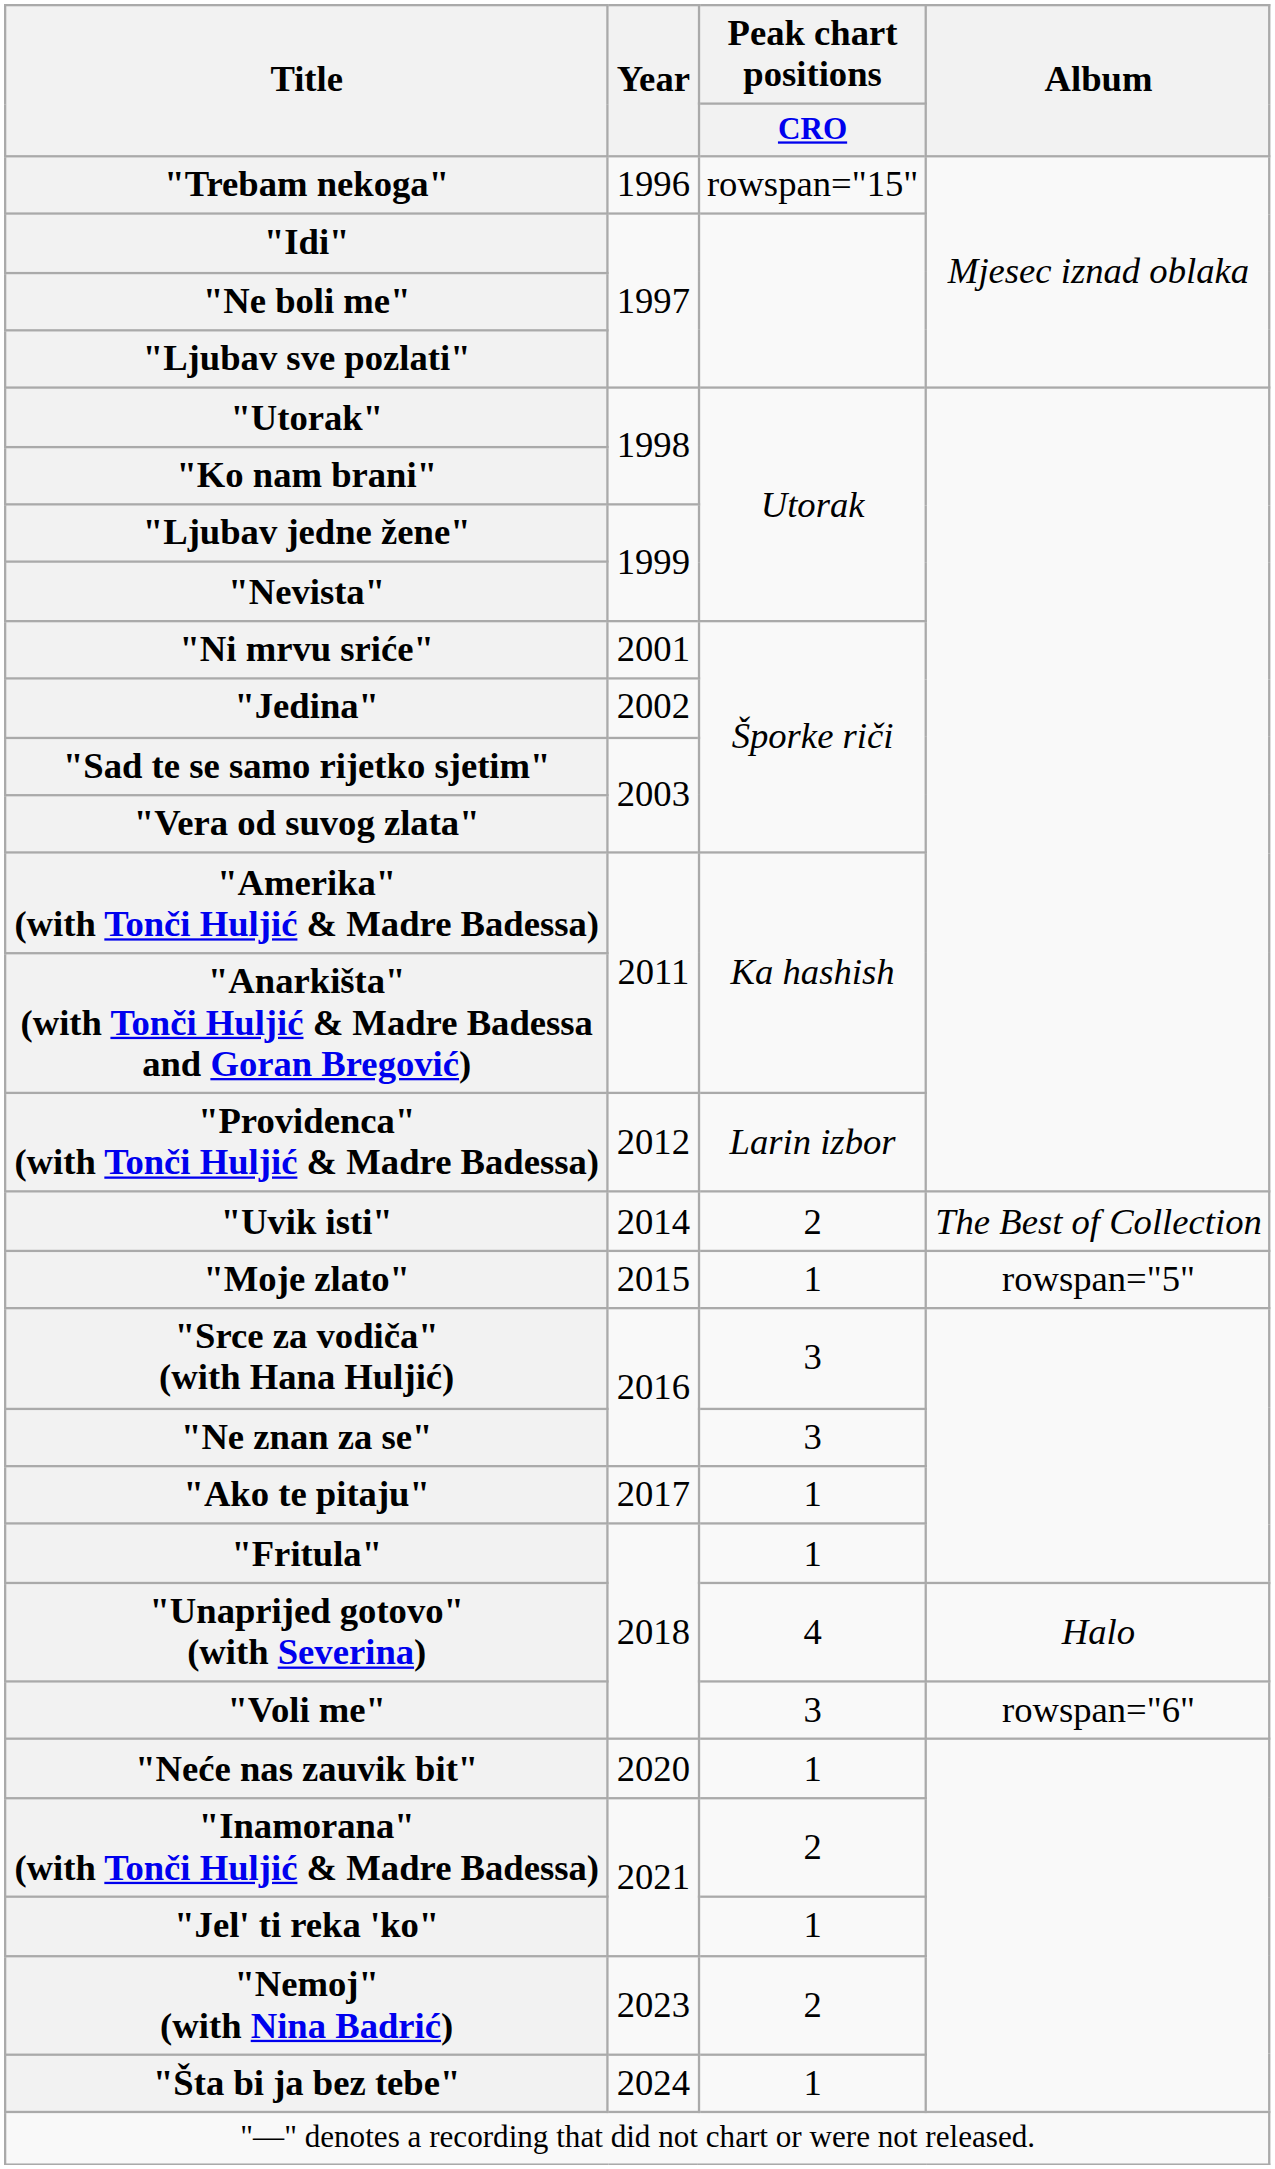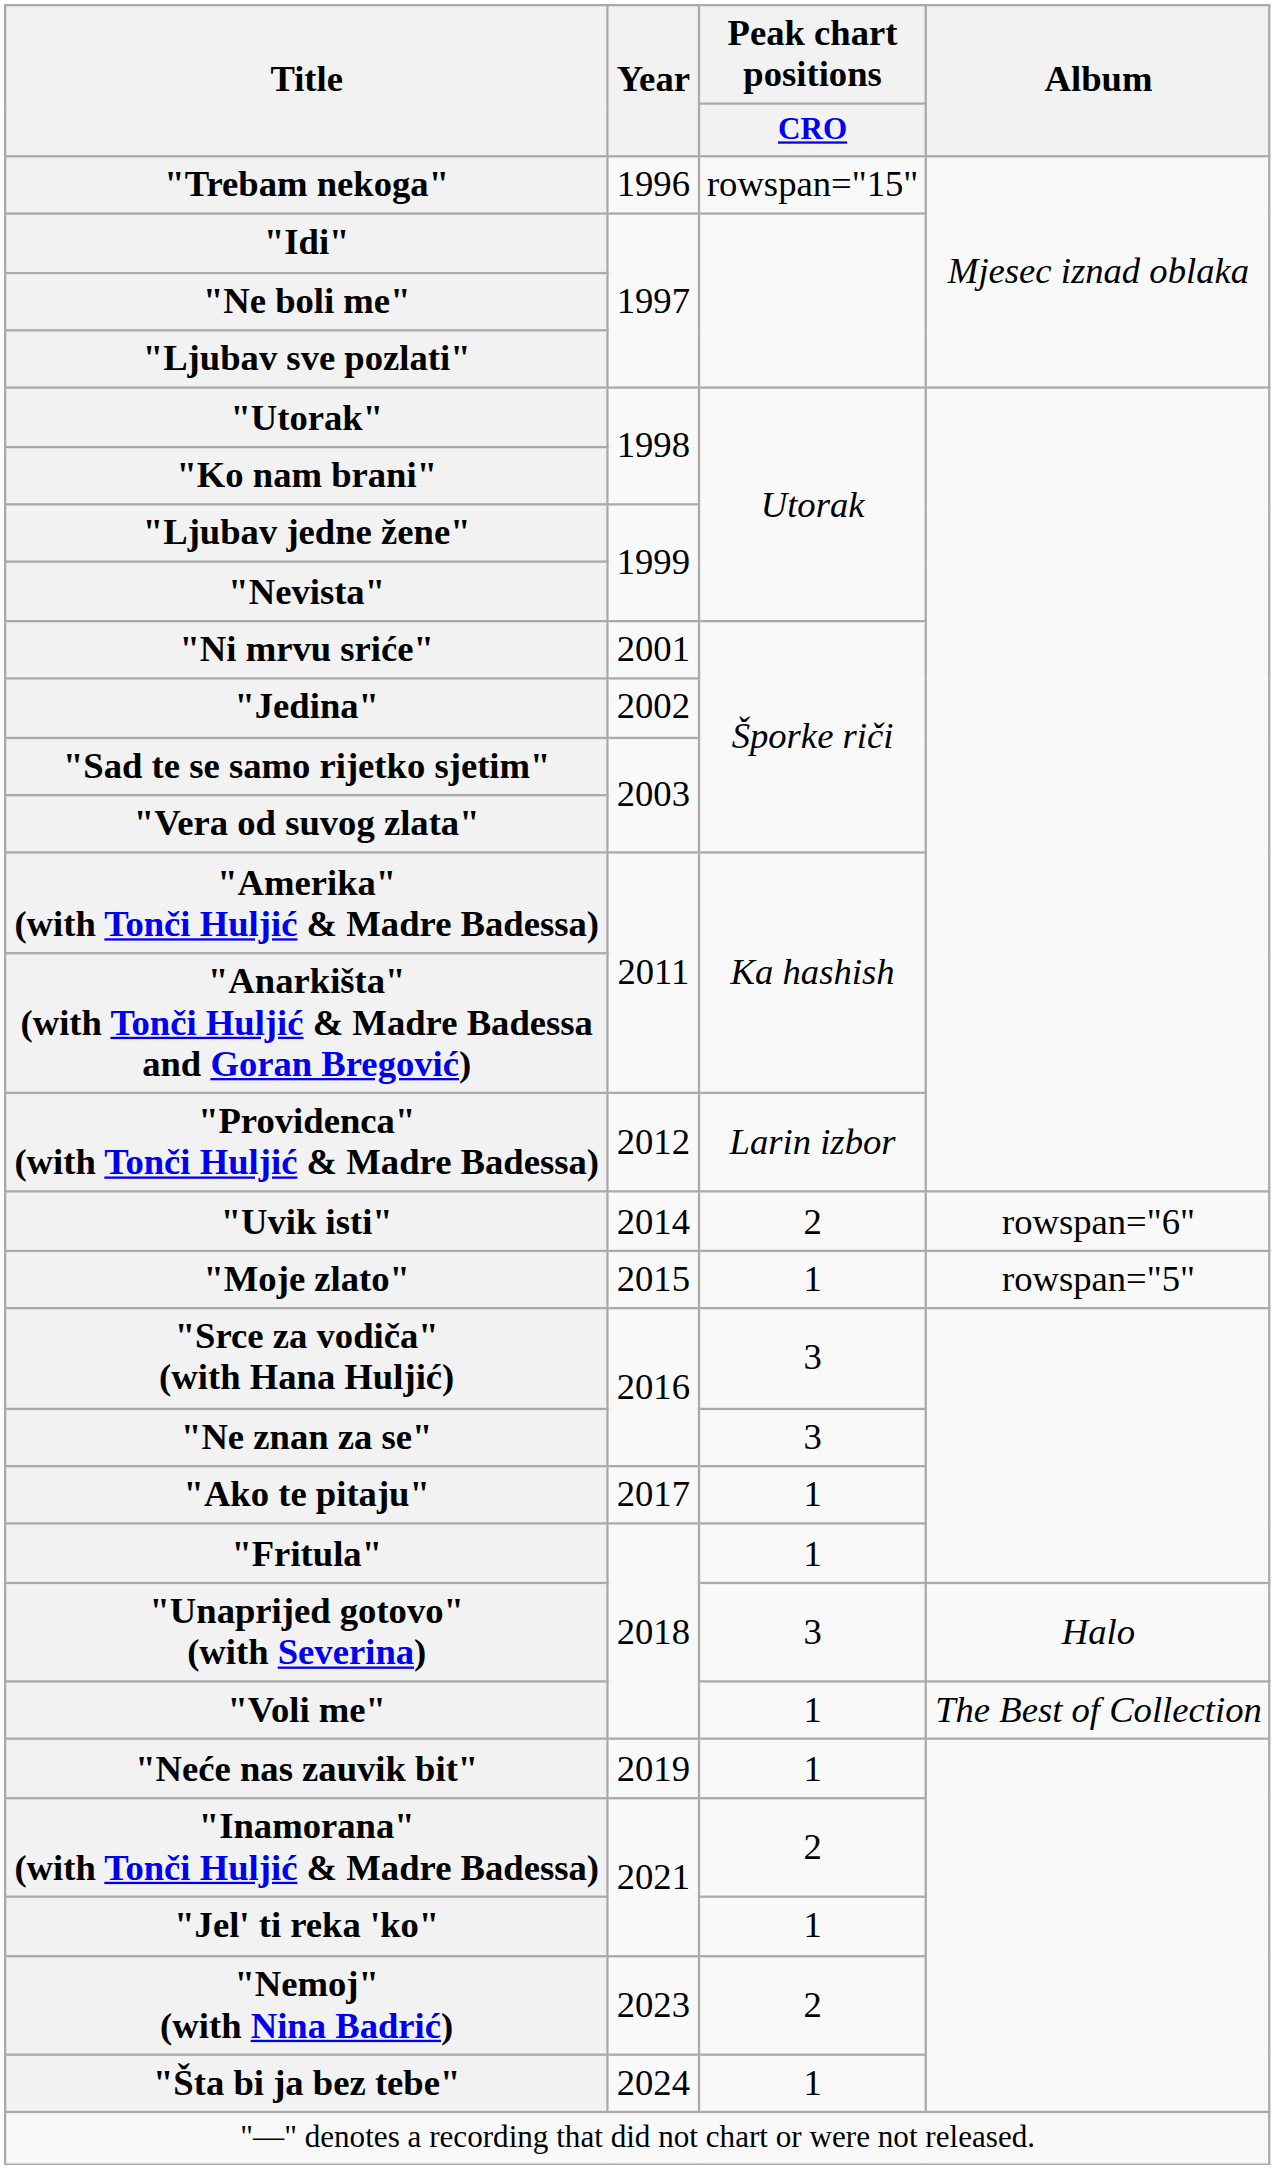"Uvik isti" | Album: The Best of Collection -> rowspan="6"
"Unaprijed gotovo" (with Severina) | Peak chart positions / CRO: 4 -> 3
"Voli me" | Peak chart positions / CRO: 3 -> 1
"Voli me" | Album: rowspan="6" -> The Best of Collection
"Neće nas zauvik bit" | Year: 2020 -> 2019
